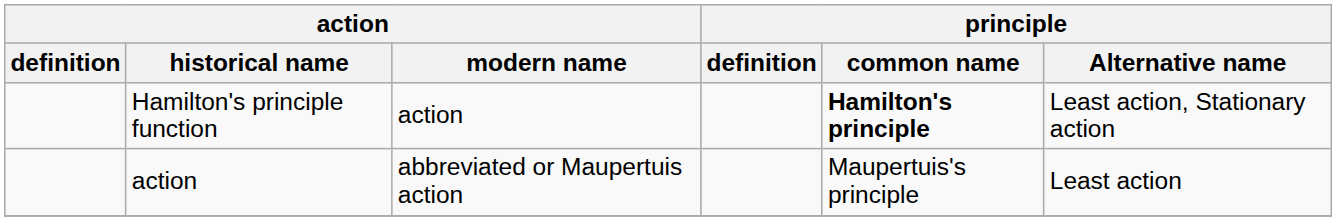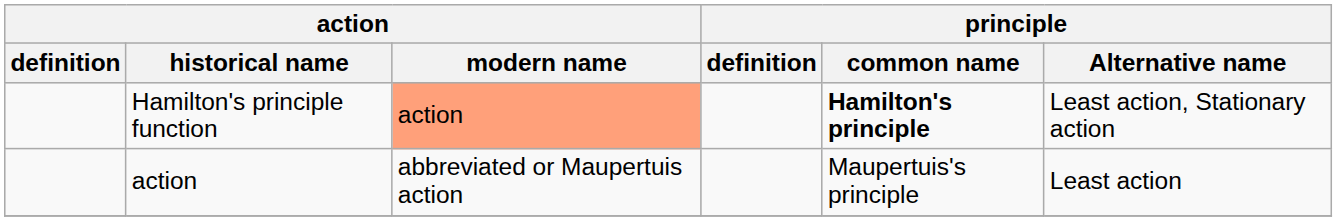Hamilton's principle function | action / modern name: no background -> lightsalmon background
